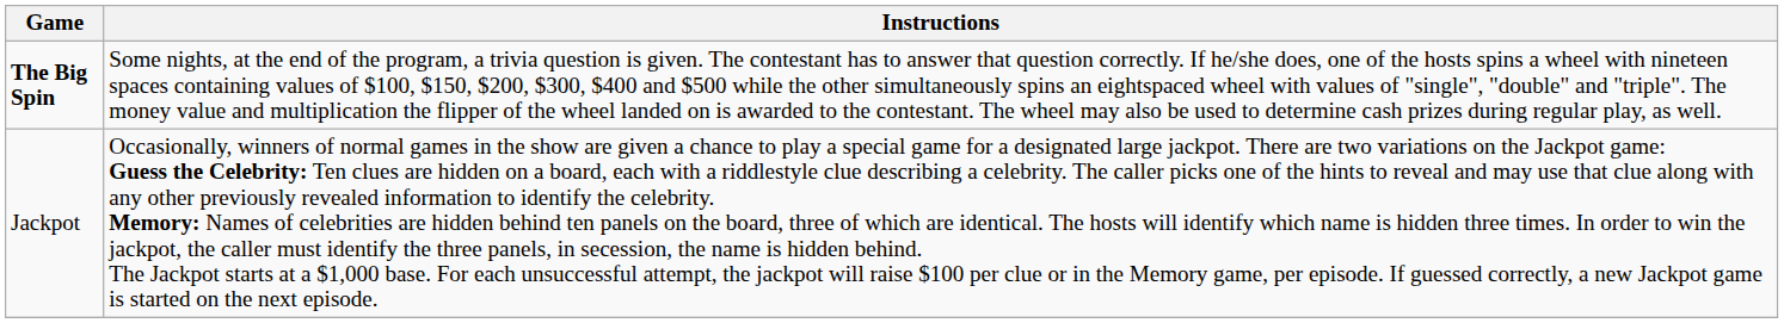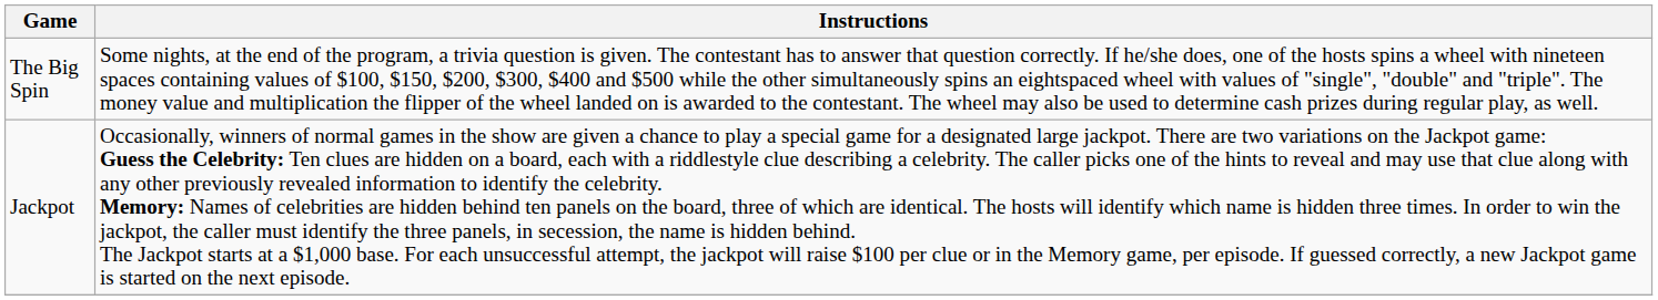The Big Spin | Game: bold -> normal
